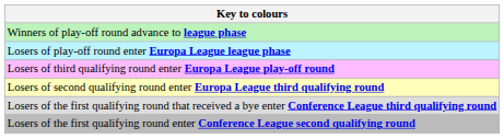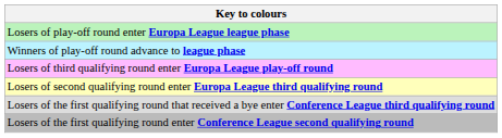row 2 | column 1: Winners of play-off round advance to league phase -> Losers of play-off round enter Europa League league phase
row 3 | column 1: Losers of play-off round enter Europa League league phase -> Winners of play-off round advance to league phase
